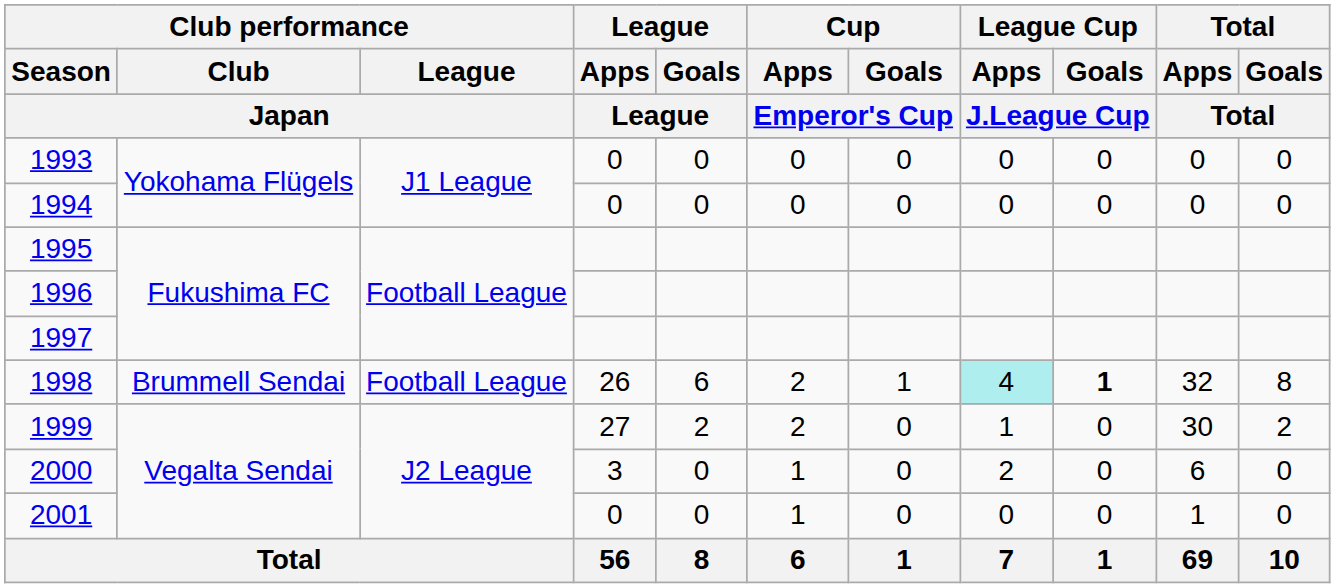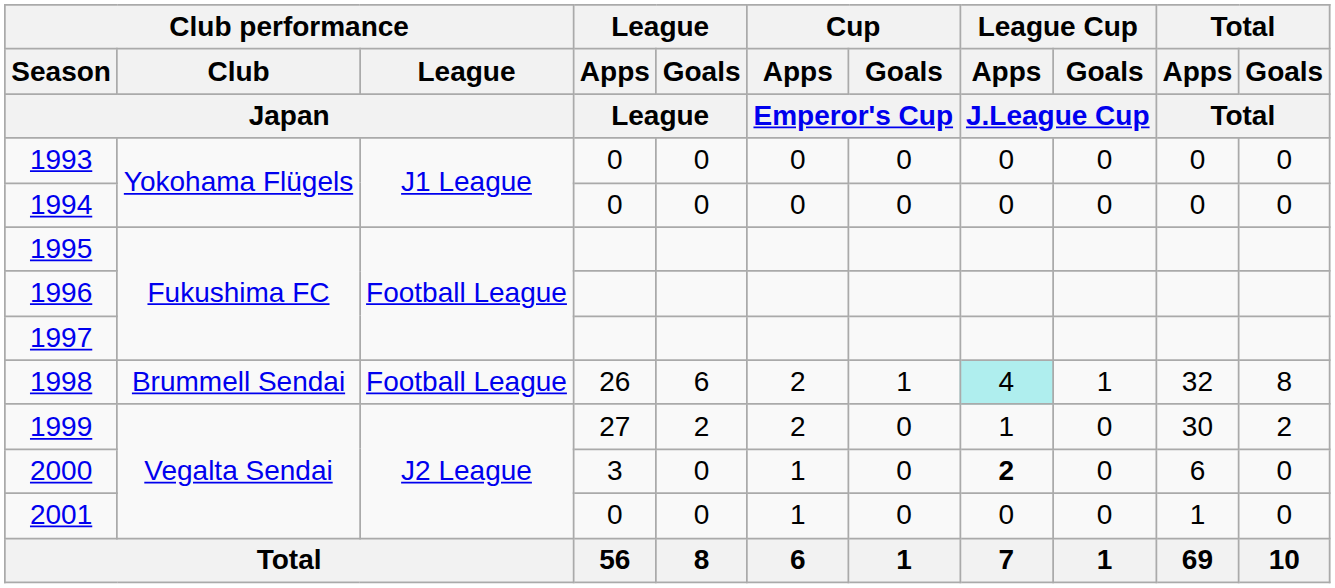1998 | League Cup / Goals / J.League Cup: bold -> normal
2000 | League Cup / Apps / J.League Cup: normal -> bold
